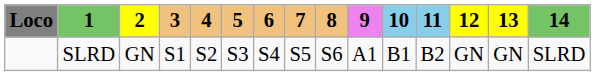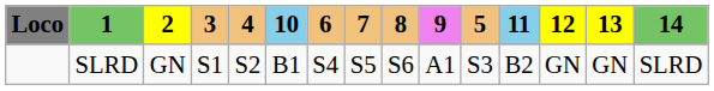columns swapped: 5 <-> 10
